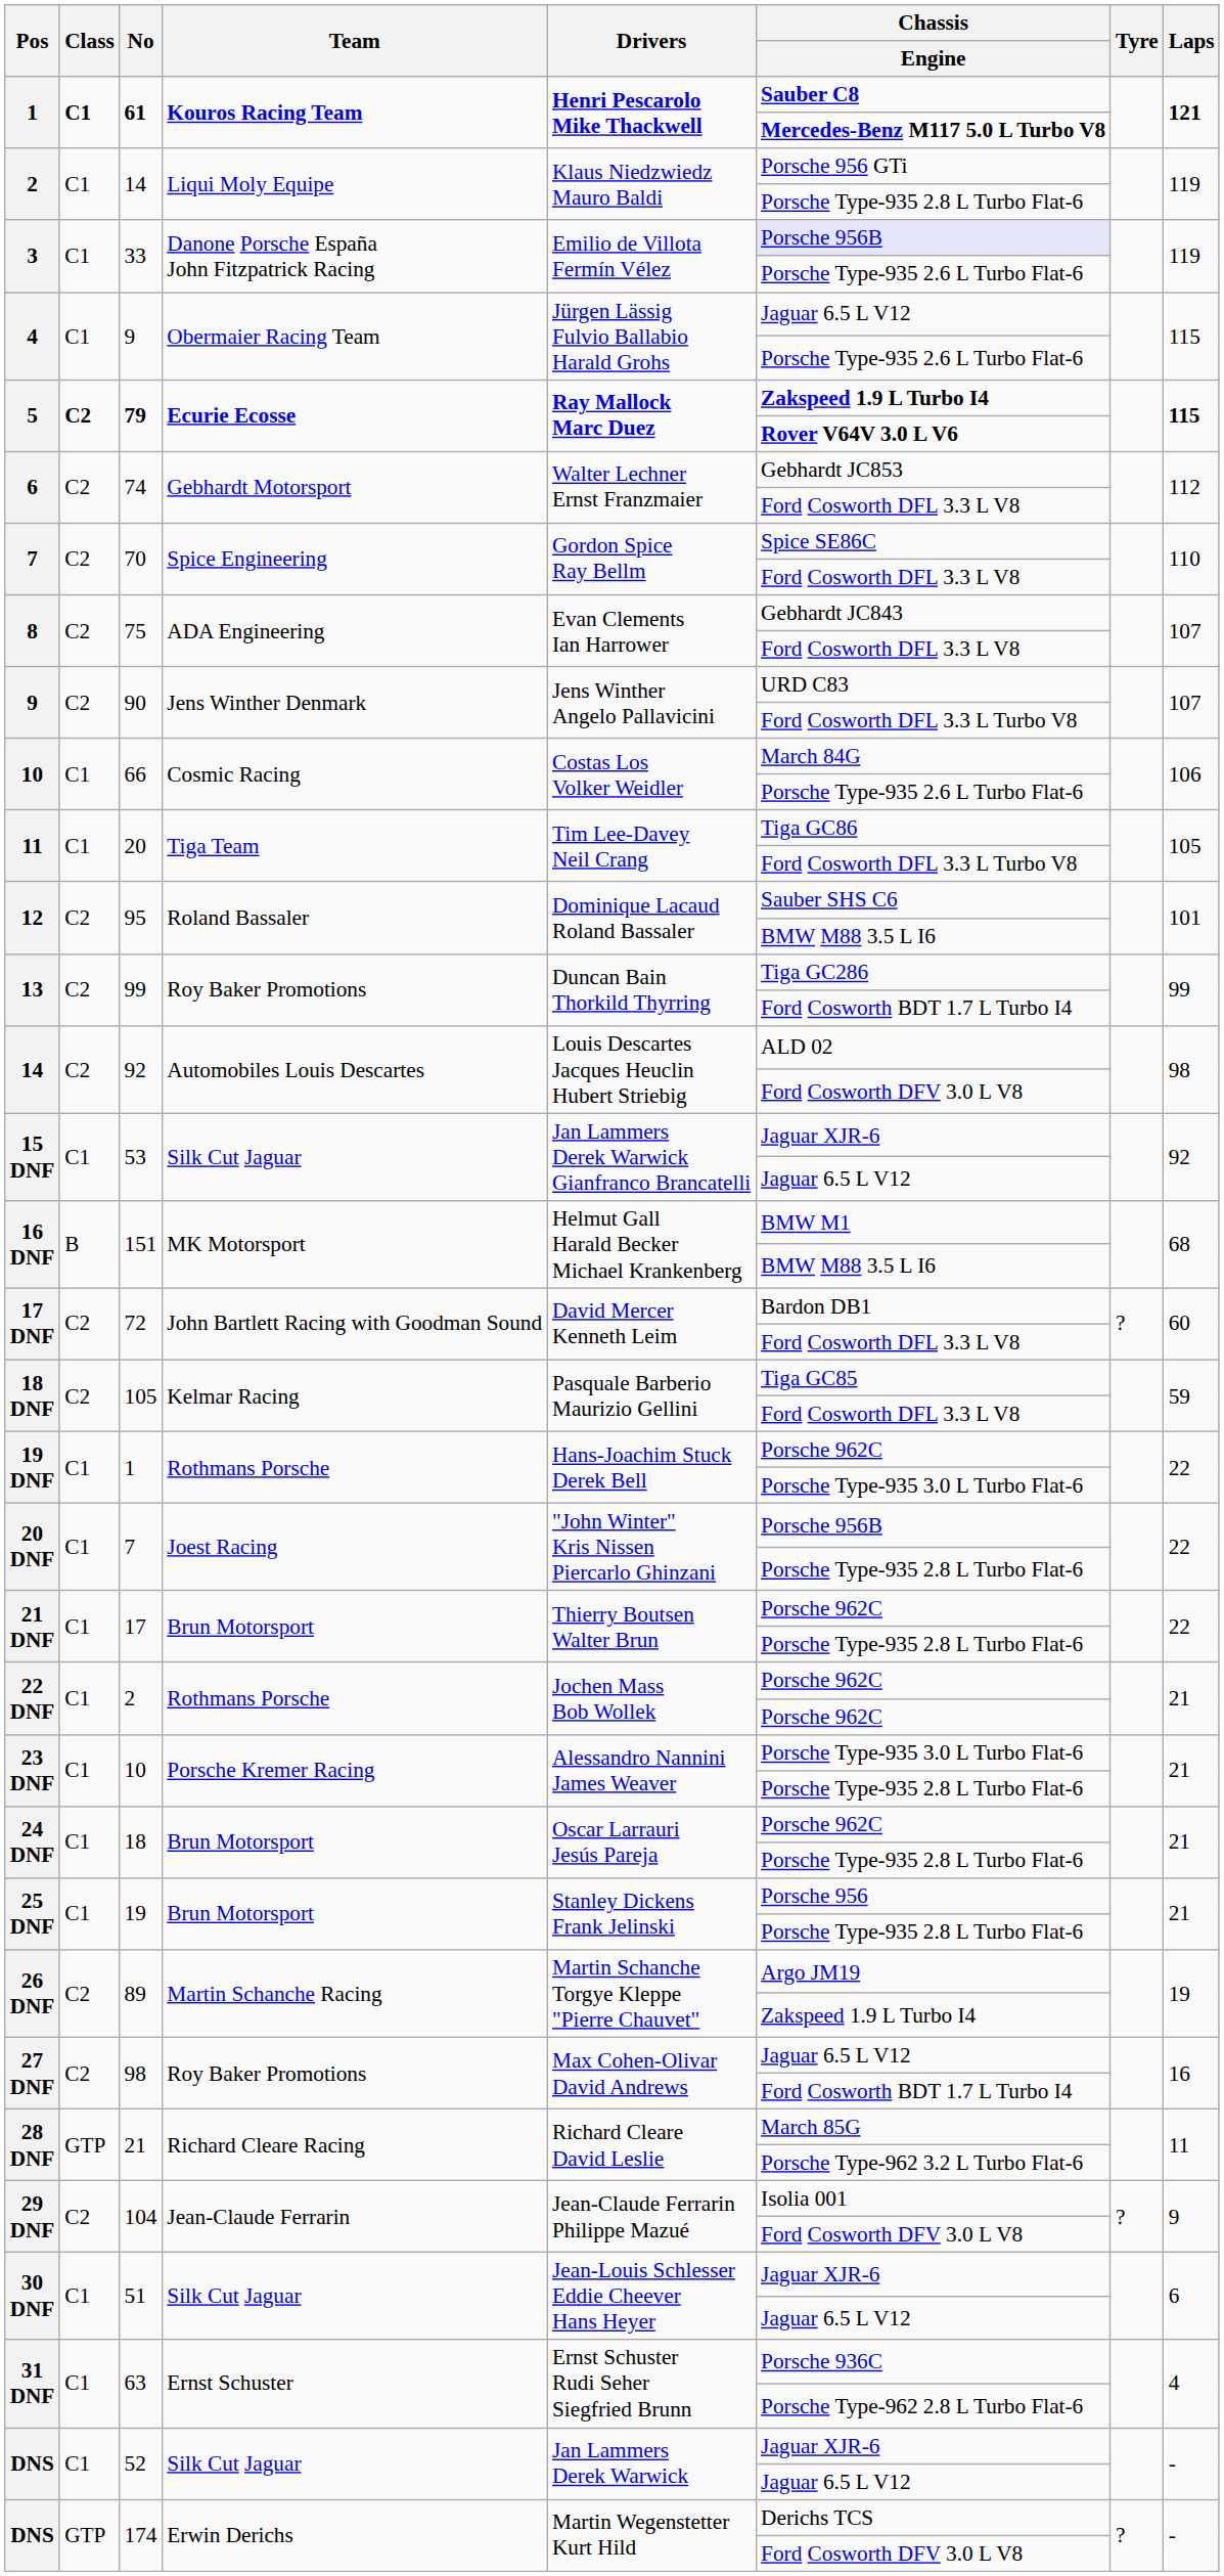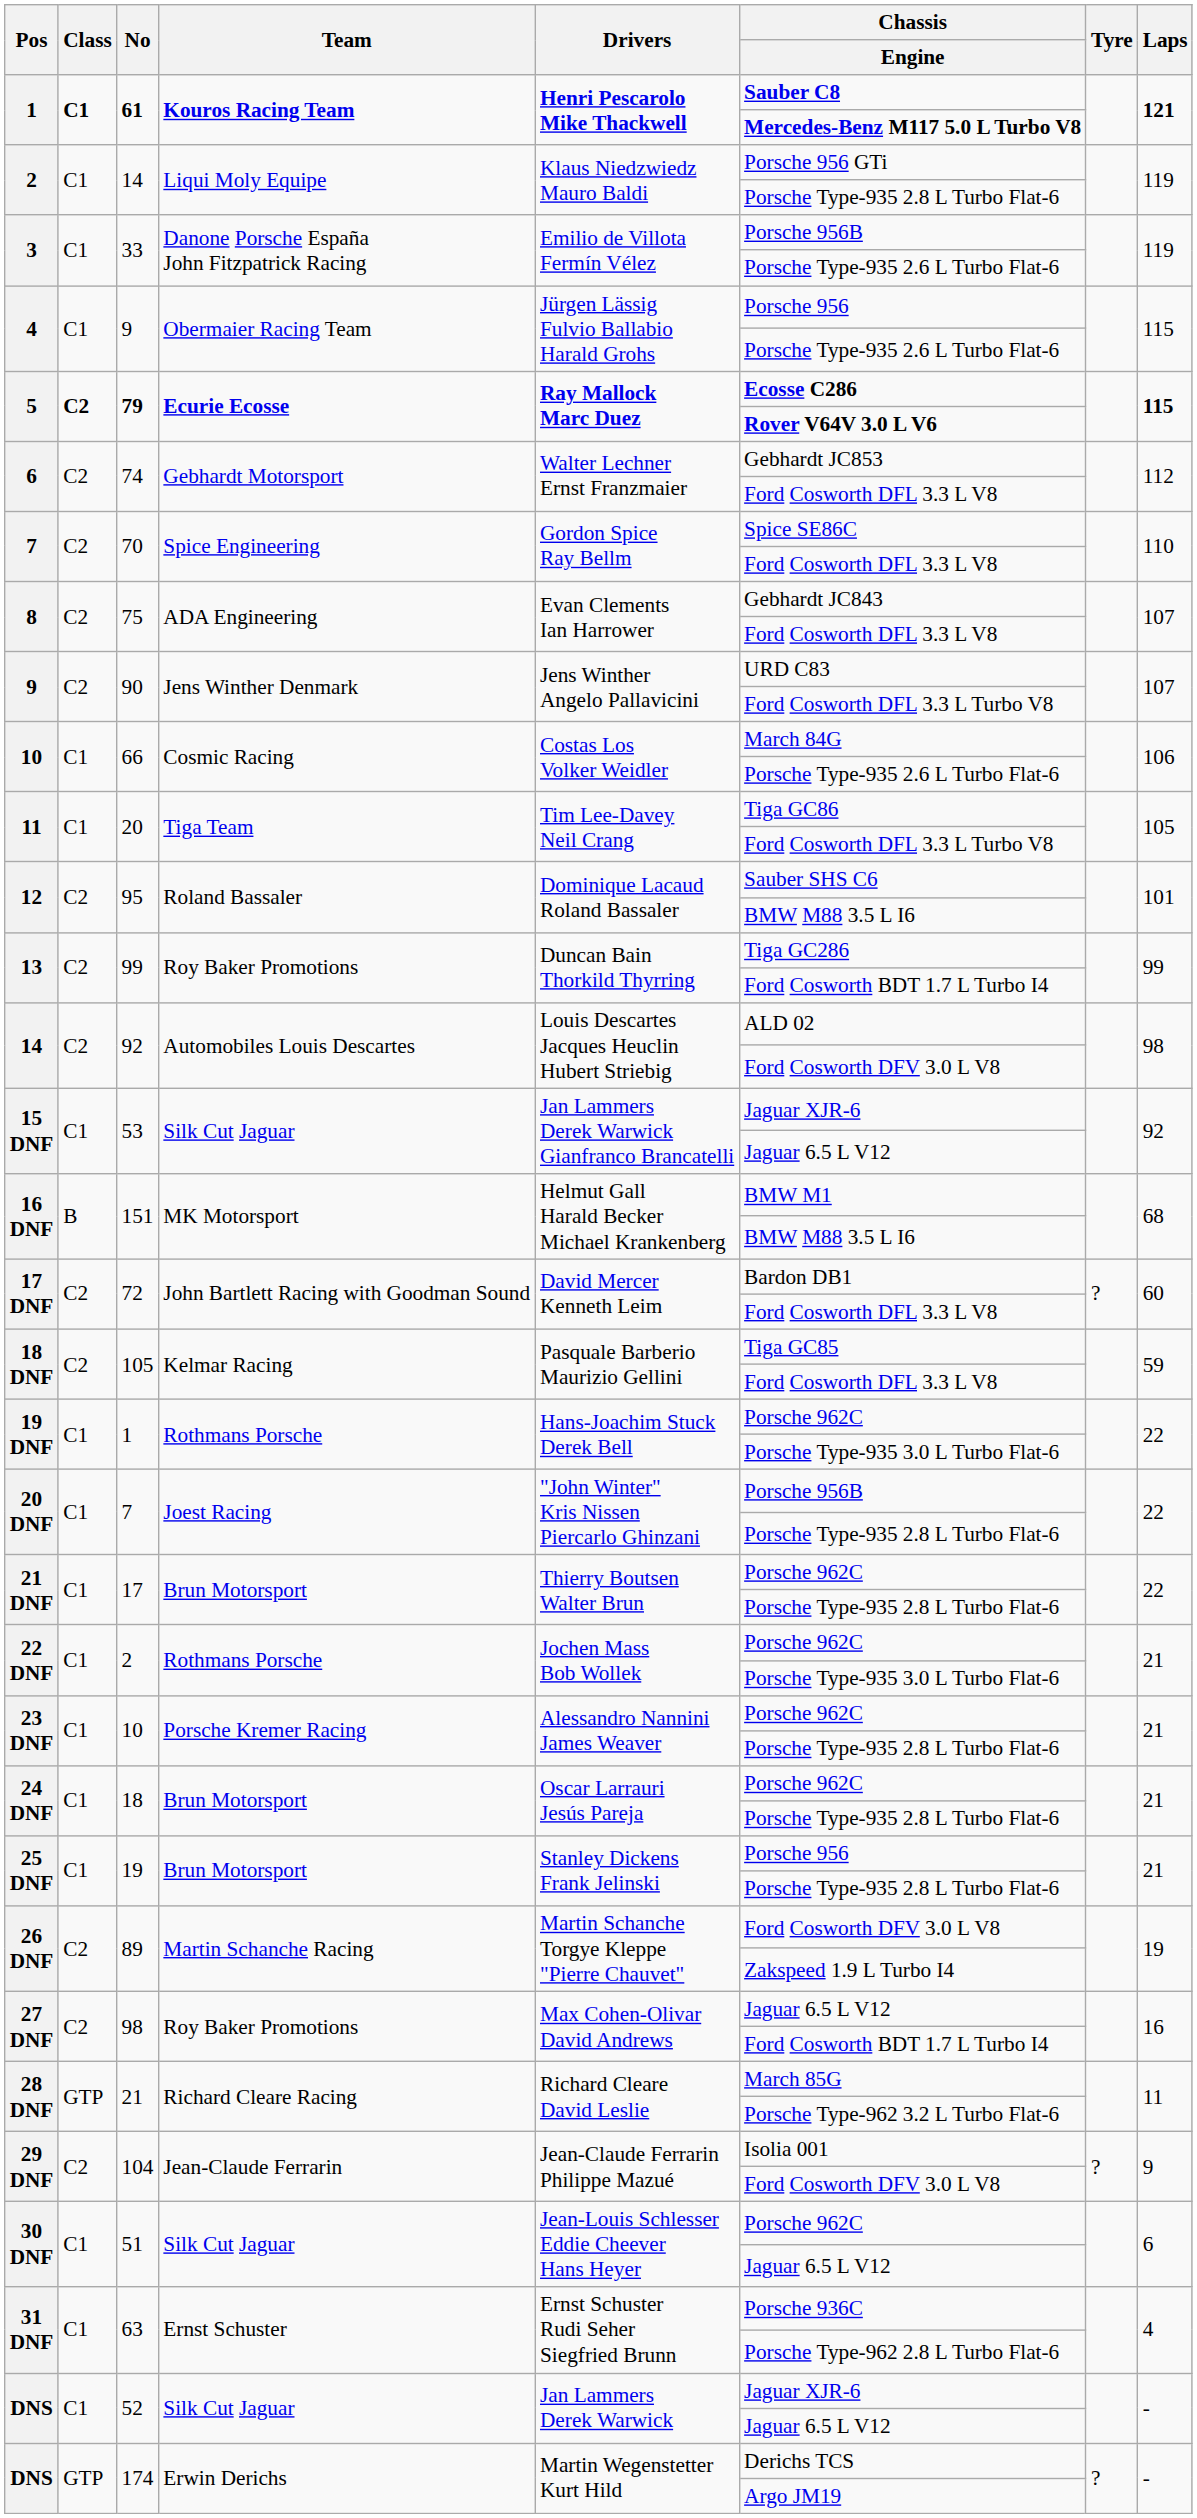row 7 | Chassis / Engine: lavender background -> no background
row 9 | Chassis / Engine: Jaguar 6.5 L V12 -> Porsche 956
row 11 | Chassis / Engine: Zakspeed 1.9 L Turbo I4 -> Ecosse C286
row 46 | Chassis / Engine: Porsche 962C -> Porsche Type-935 3.0 L Turbo Flat-6
row 47 | Chassis / Engine: Porsche Type-935 3.0 L Turbo Flat-6 -> Porsche 962C
row 53 | Chassis / Engine: Argo JM19 -> Ford Cosworth DFV 3.0 L V8
row 61 | Chassis / Engine: Jaguar XJR-6 -> Porsche 962C
row 68 | Chassis / Engine: Ford Cosworth DFV 3.0 L V8 -> Argo JM19
